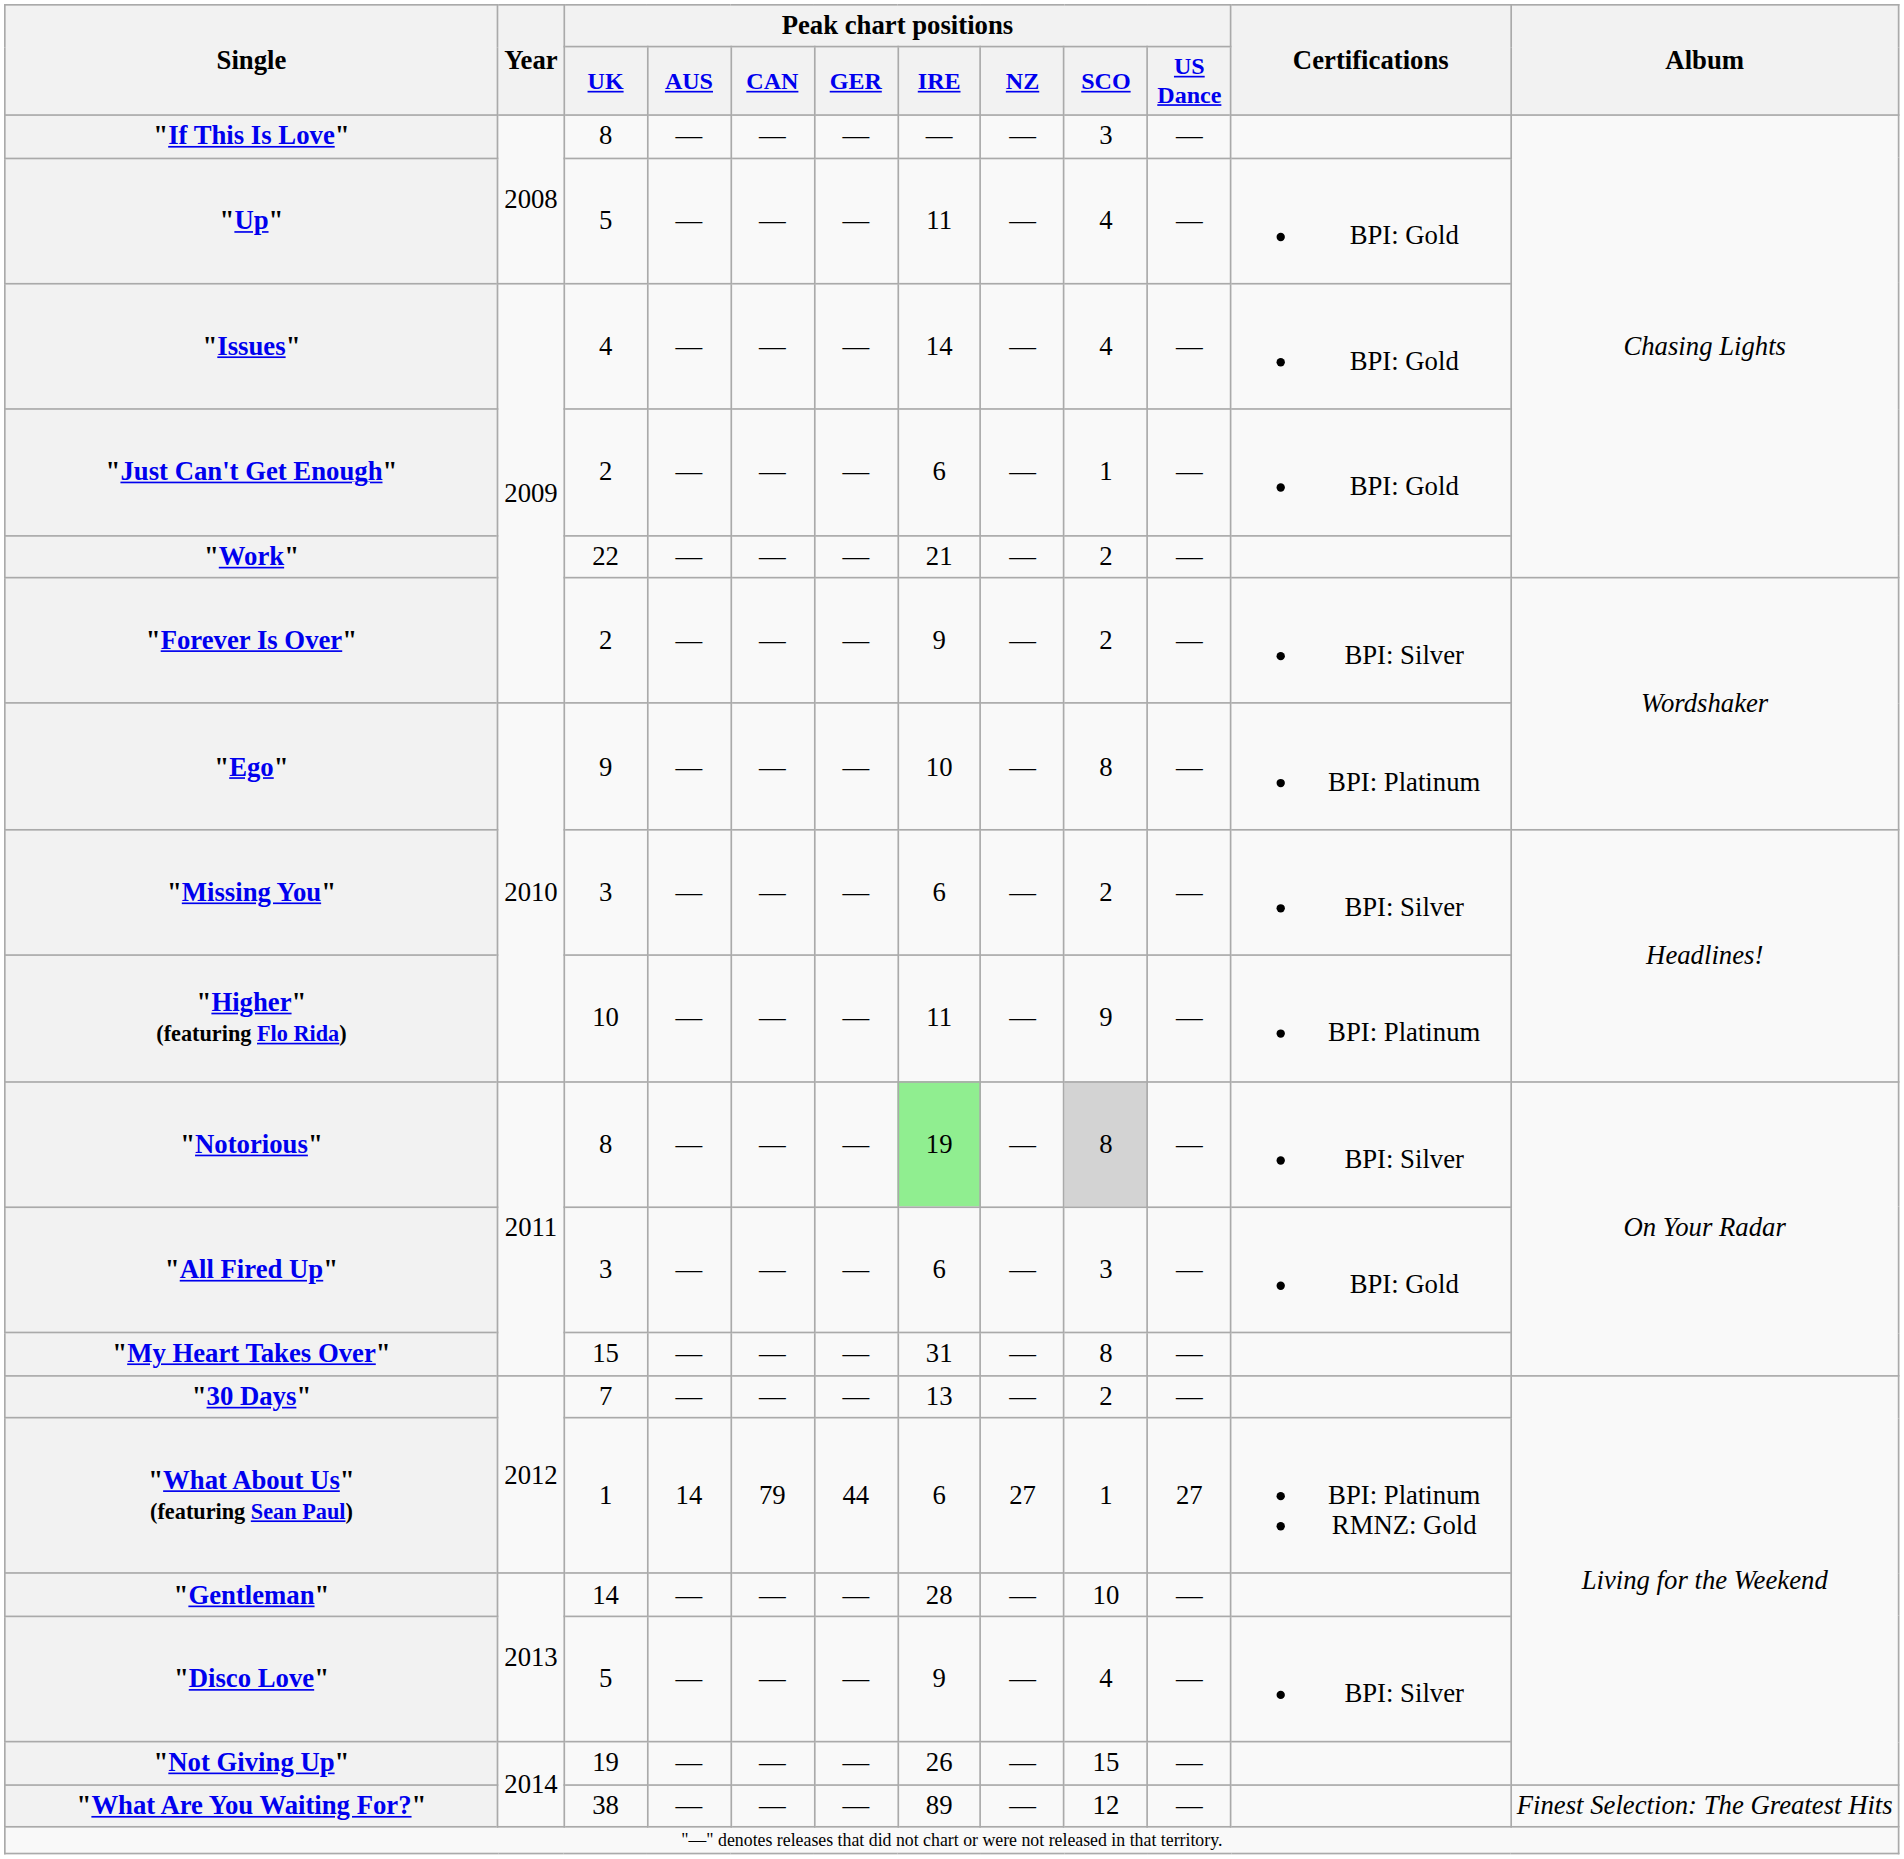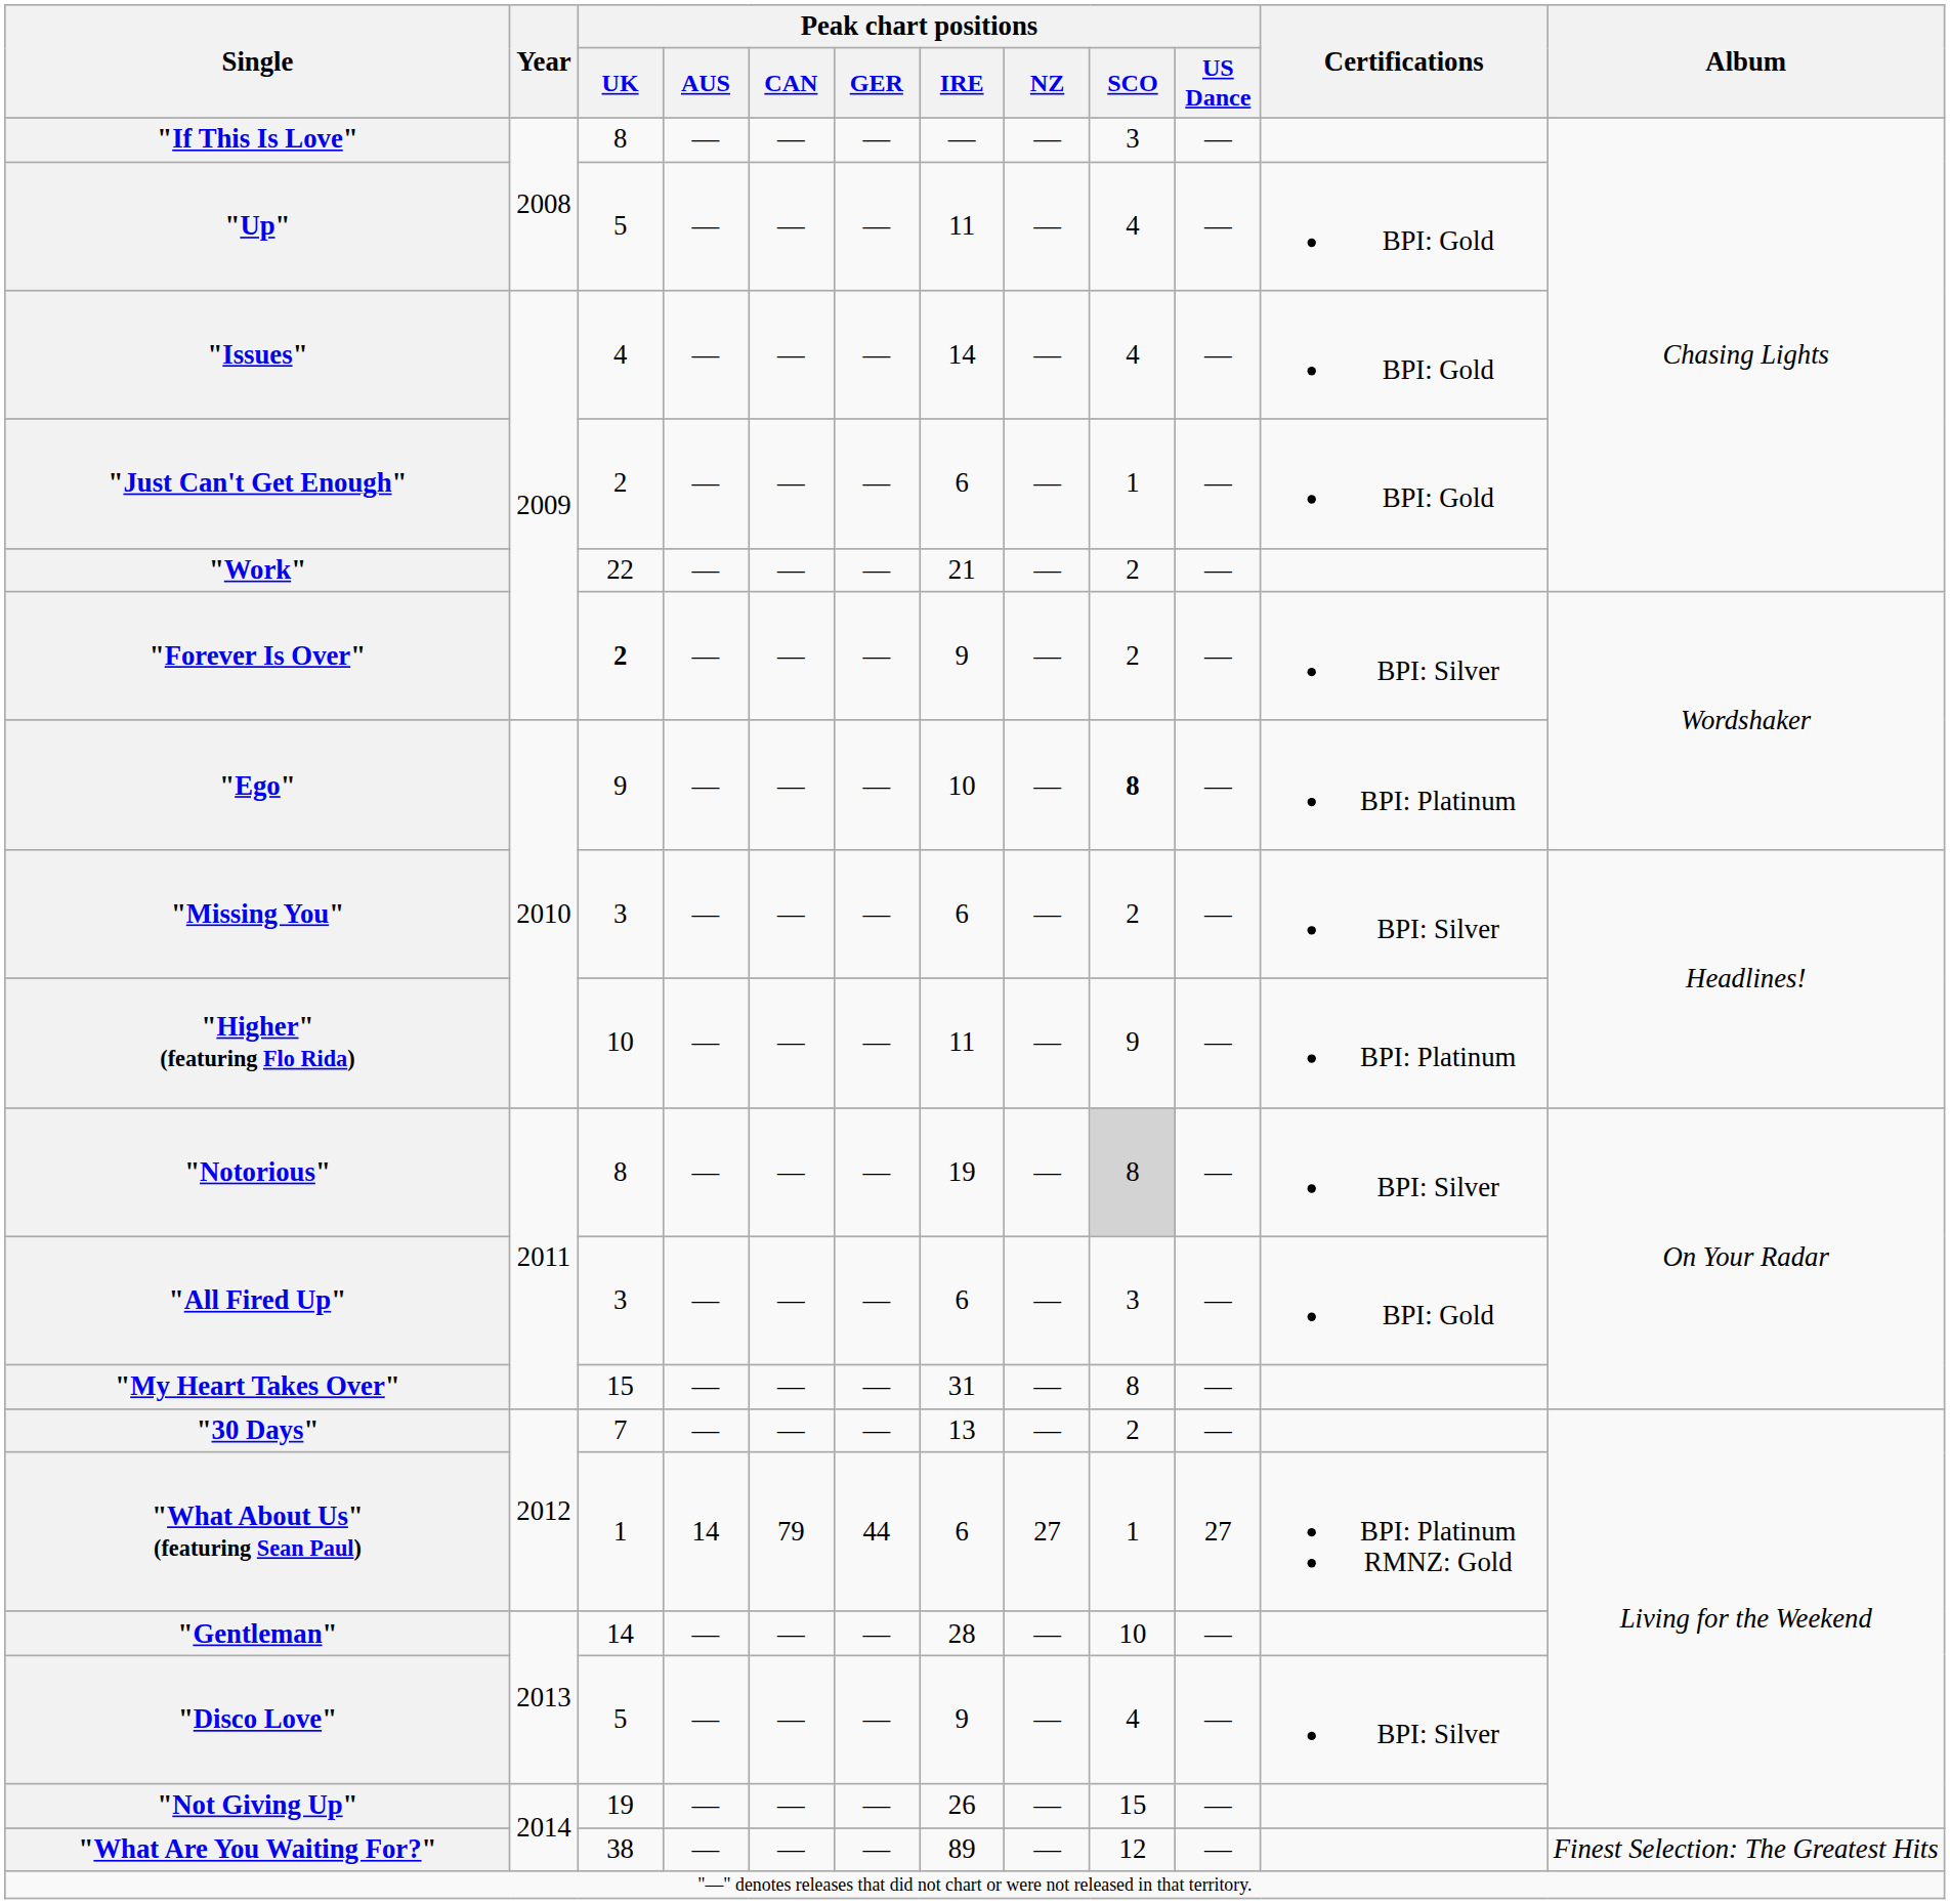"Forever Is Over" | Peak chart positions / UK: normal -> bold
"Ego" | Peak chart positions / SCO: normal -> bold
"Notorious" | Peak chart positions / IRE: lightgreen background -> no background
